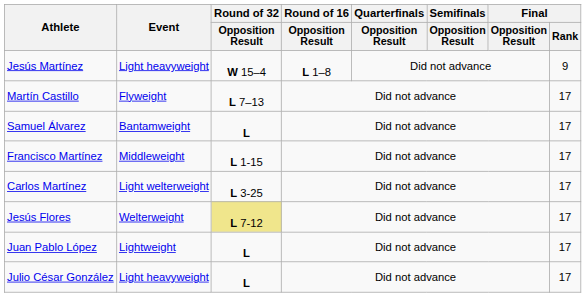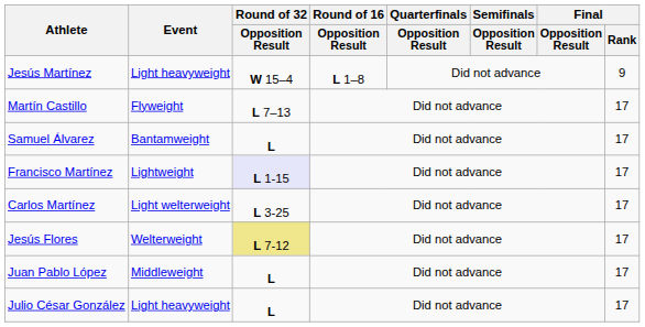Francisco Martínez | Event: Middleweight -> Lightweight
Francisco Martínez | Round of 32 / Opposition Result: no background -> lavender background
Juan Pablo López | Event: Lightweight -> Middleweight
